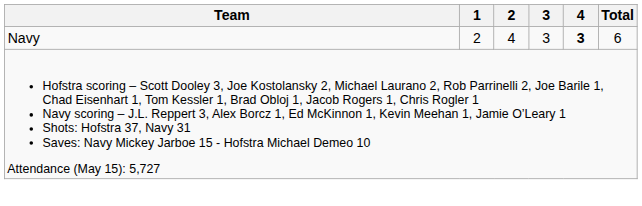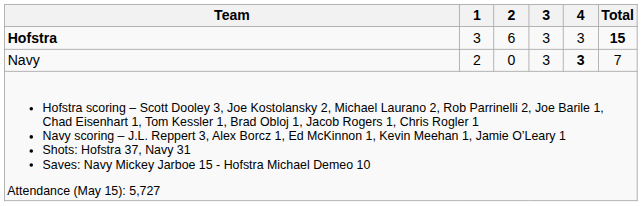+ row: Hofstra | 3 | 6 | 3 | 3 | 15
Navy | 2: 4 -> 0
Navy | Total: 6 -> 7
